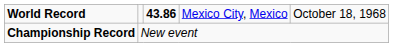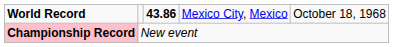Championship Record | column 1: no background -> pink background
